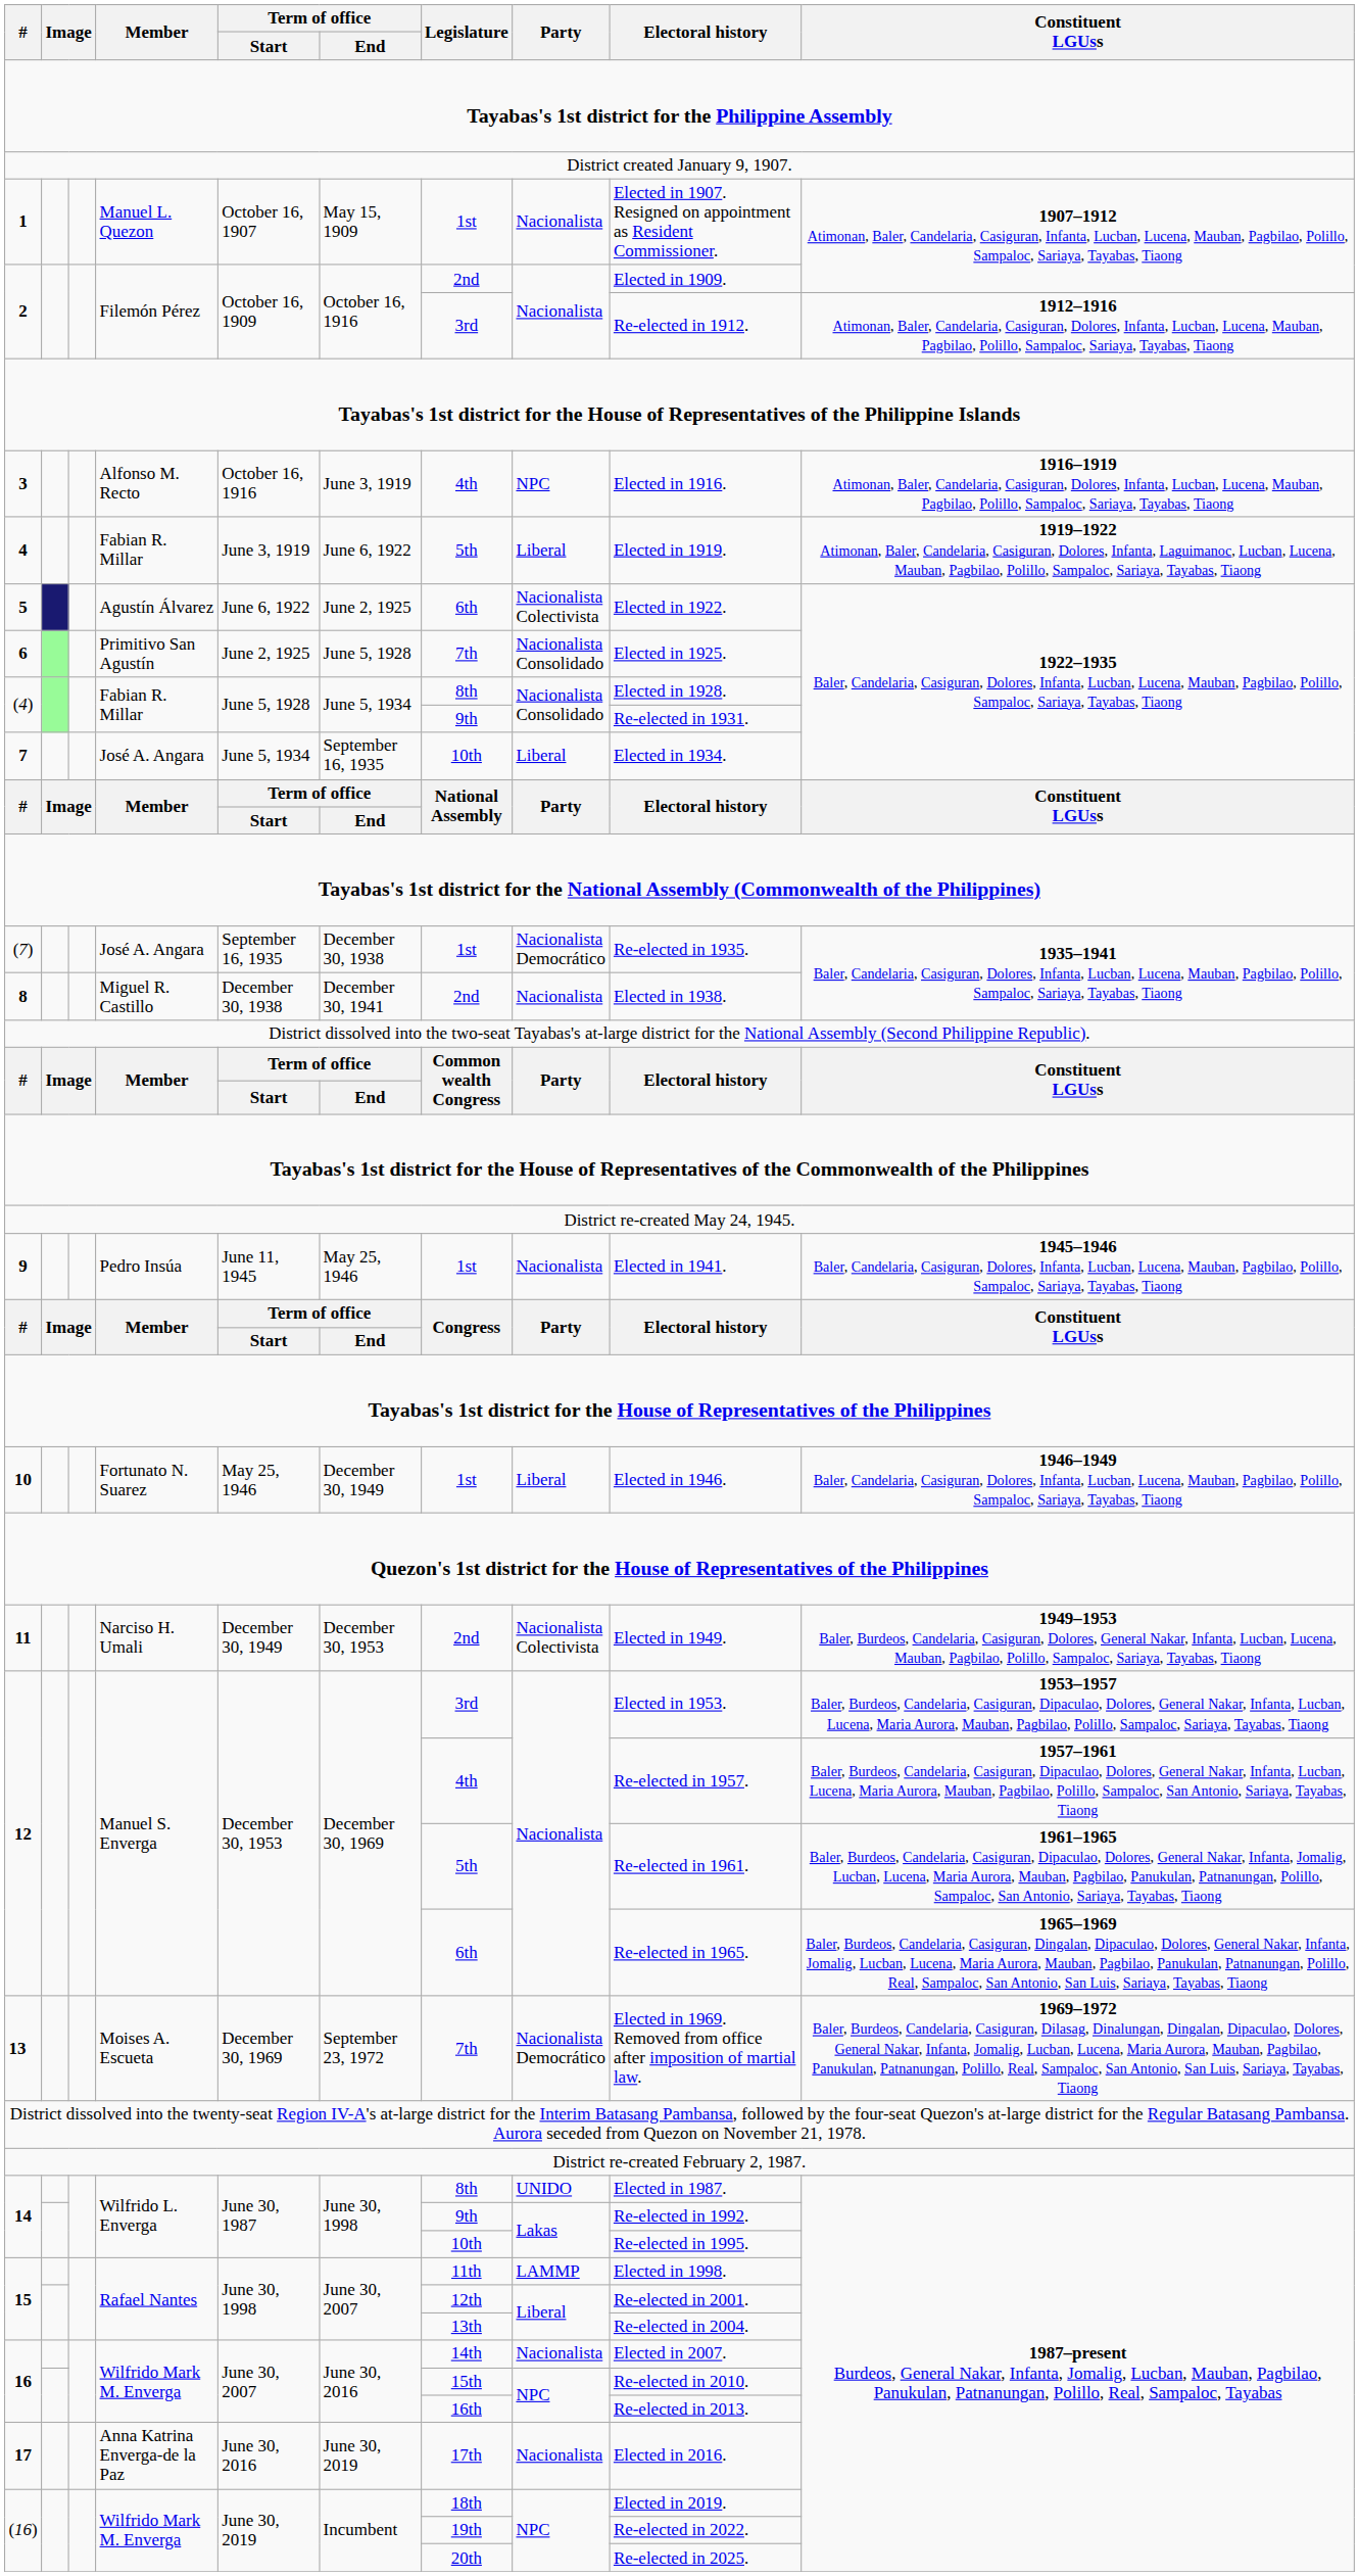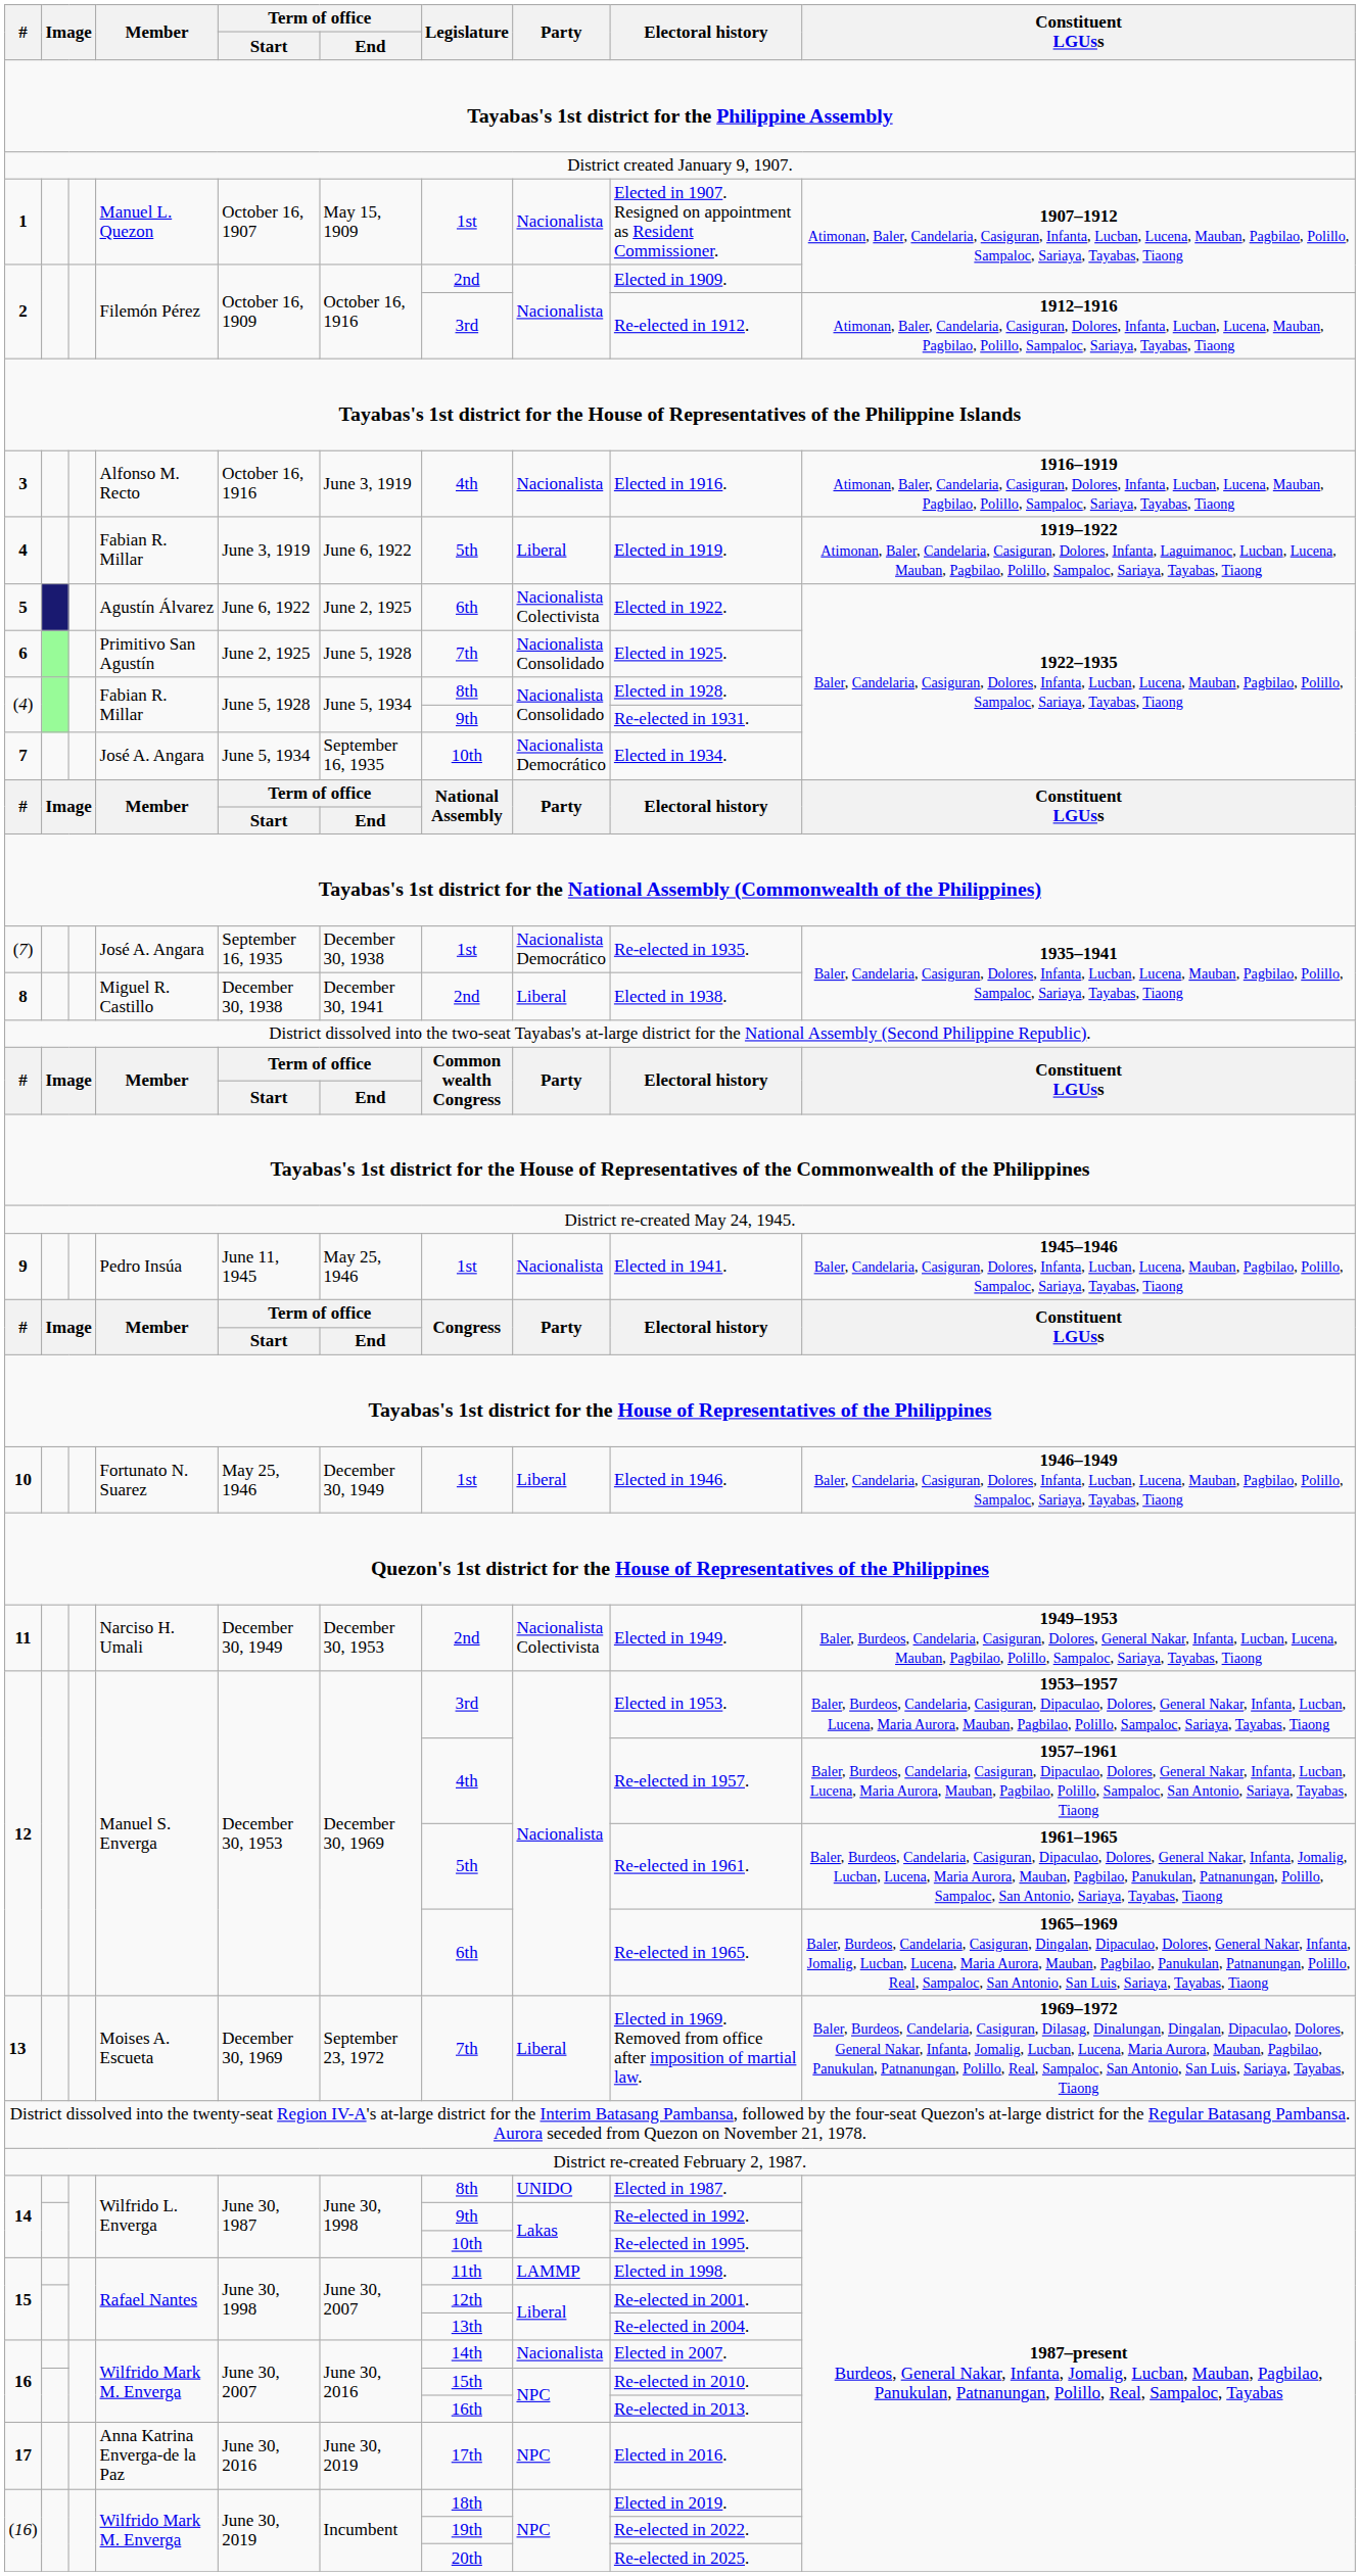3 | Party: NPC -> Nacionalista
7 | Party: Liberal -> Nacionalista Democrático
8 | Party: Nacionalista -> Liberal
13 | Party: Nacionalista Democrático -> Liberal
17 | Party: Nacionalista -> NPC
